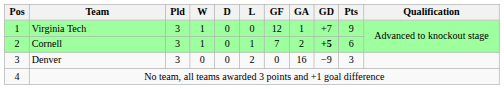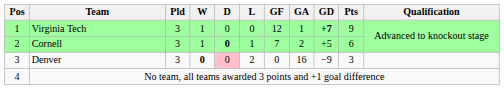Virginia Tech | GD: normal -> bold
Cornell | D: normal -> bold
Cornell | GD: bold -> normal
Denver | W: normal -> bold
Denver | D: no background -> pink background
